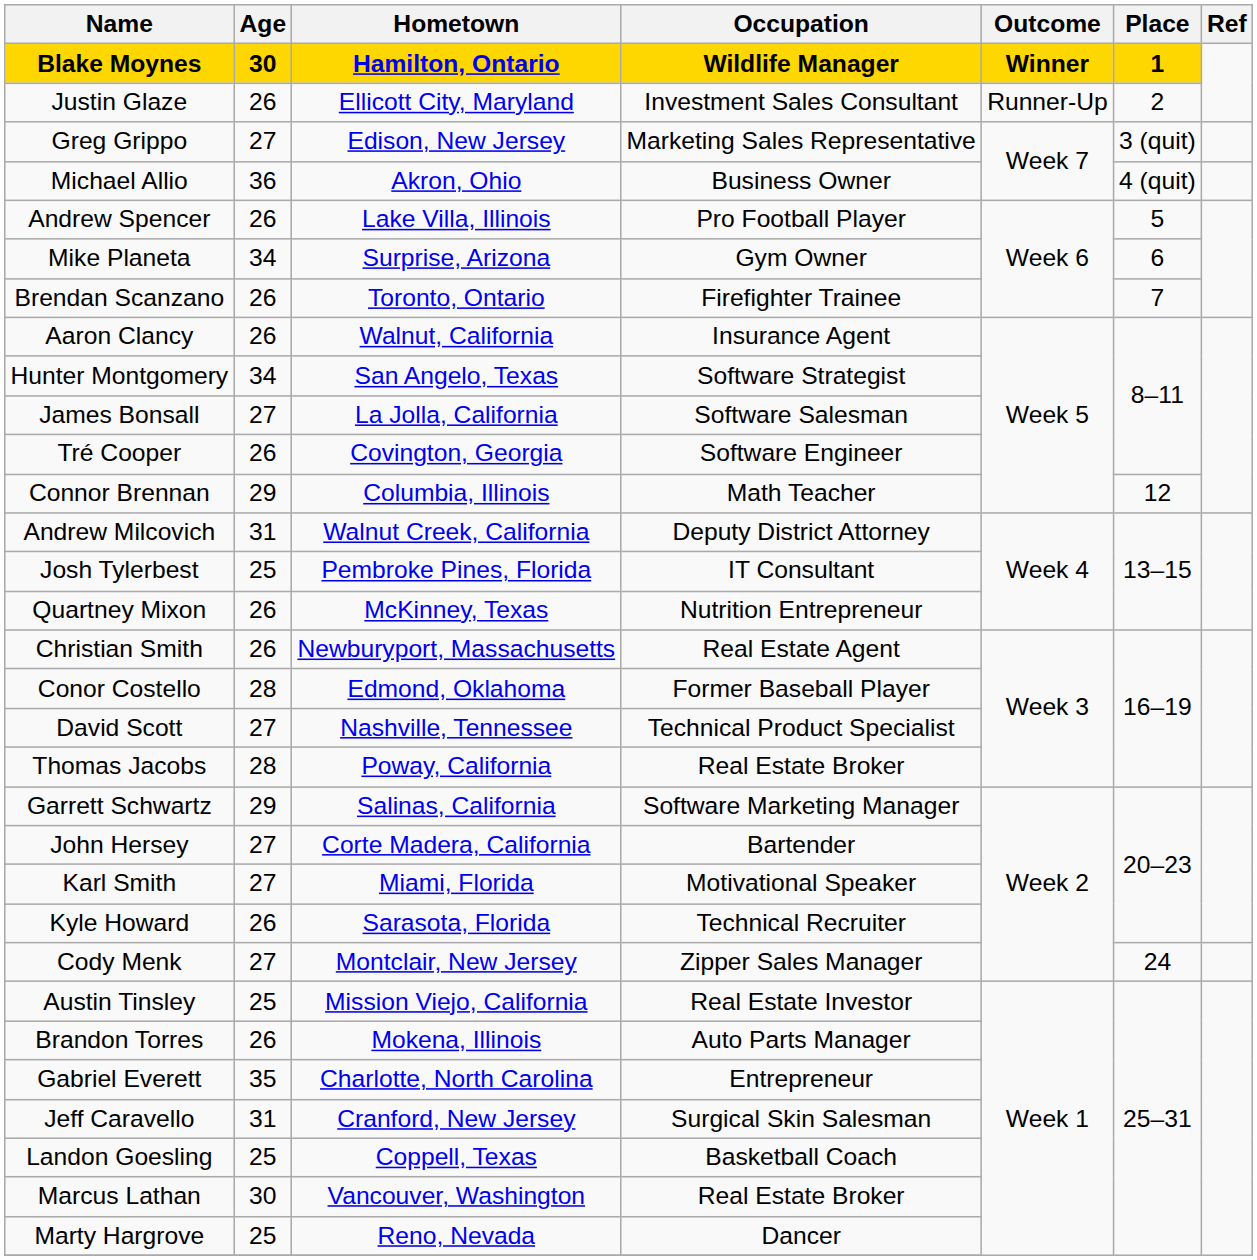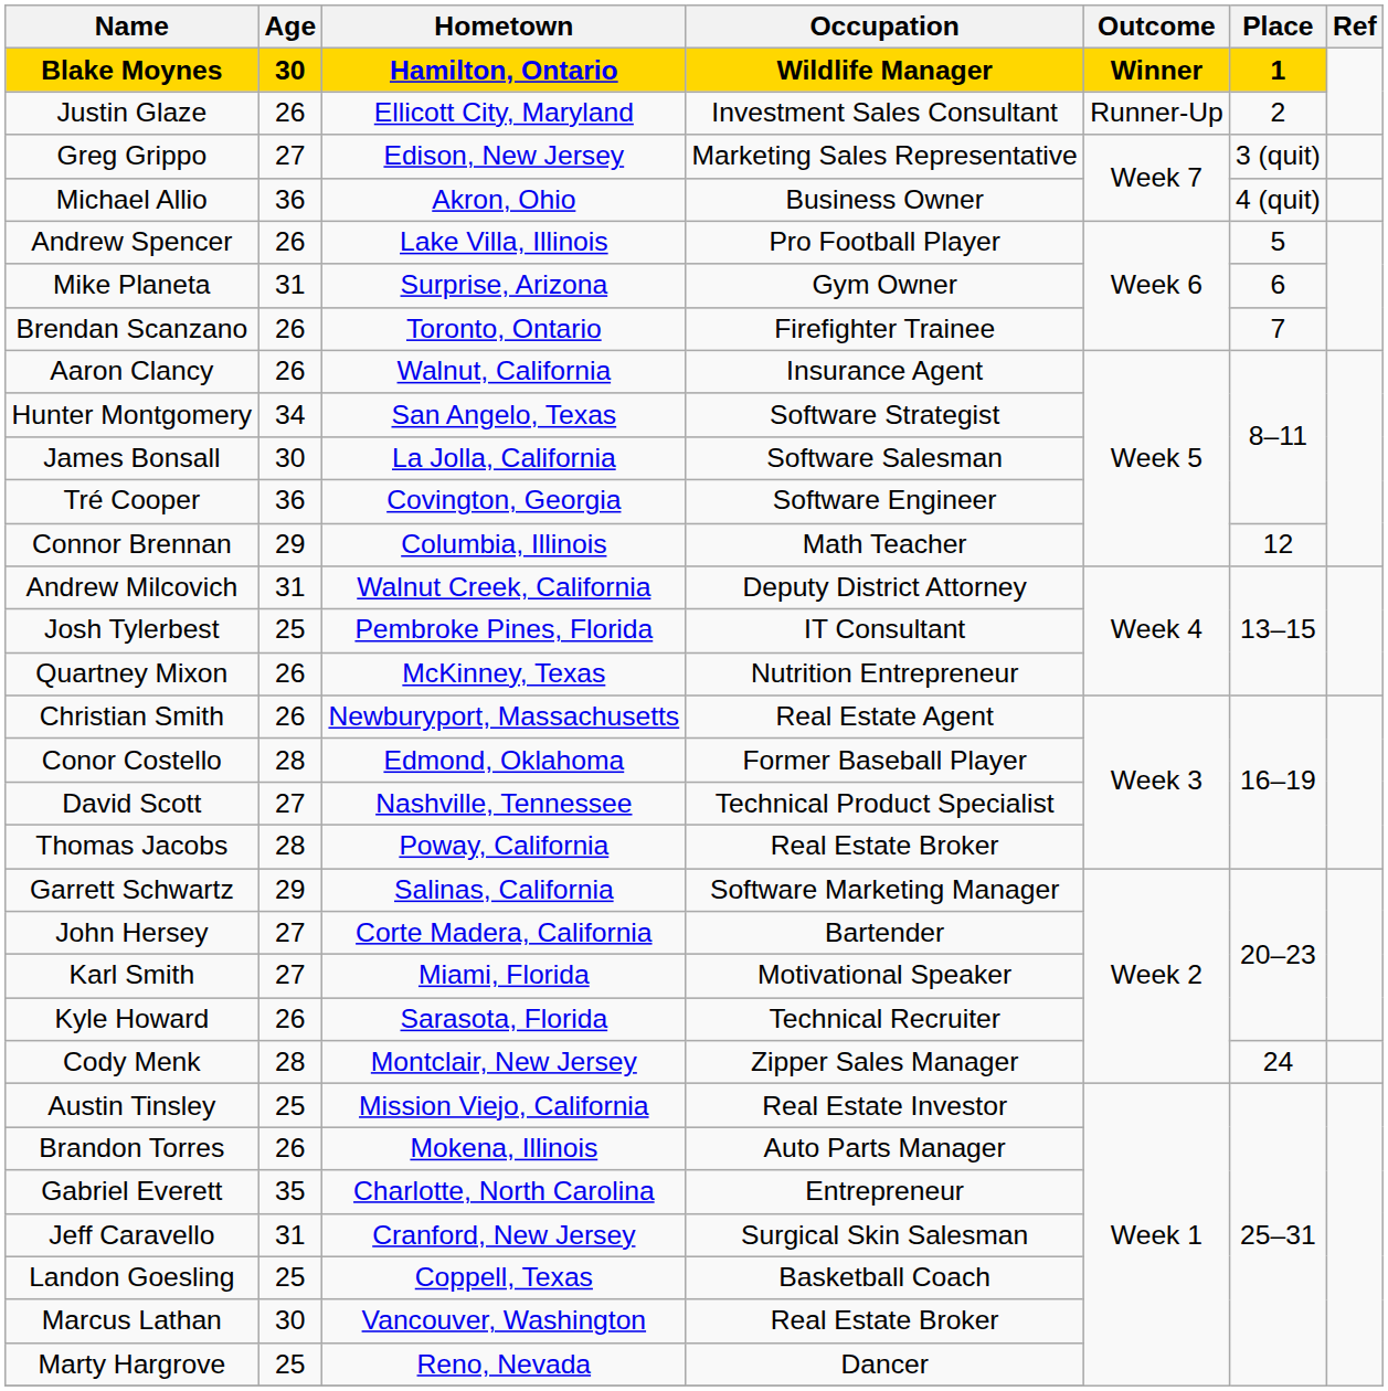Mike Planeta | Age: 34 -> 31
James Bonsall | Age: 27 -> 30
Tré Cooper | Age: 26 -> 36
Cody Menk | Age: 27 -> 28
